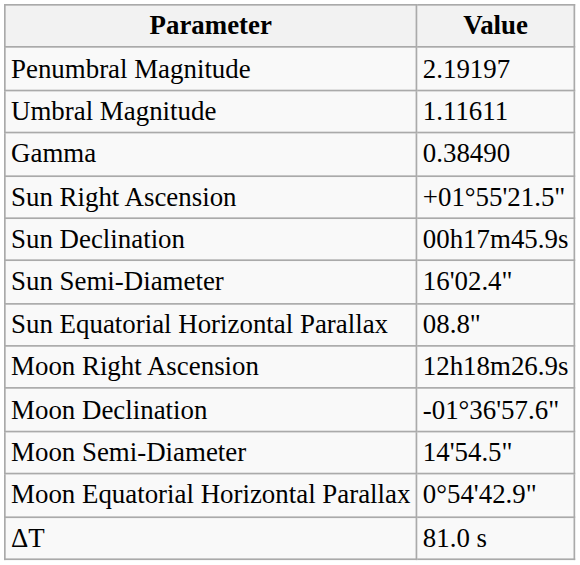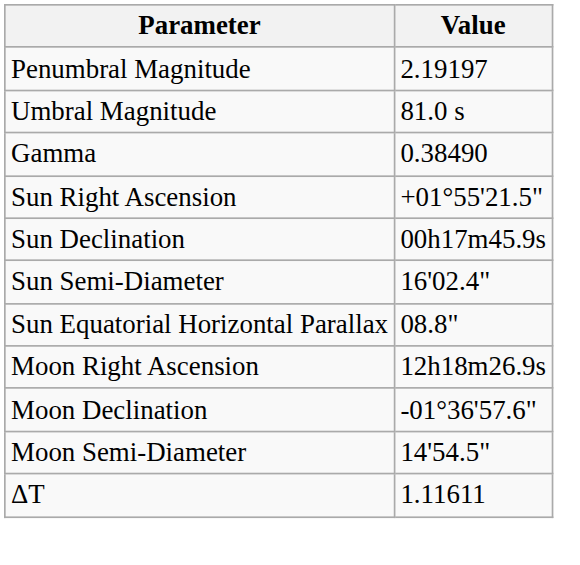Umbral Magnitude | Value: 1.11611 -> 81.0 s
- row: Moon Equatorial Horizontal Parallax | 0°54'42.9"
ΔT | Value: 81.0 s -> 1.11611
